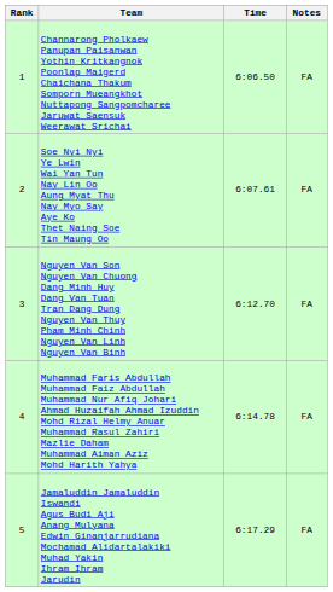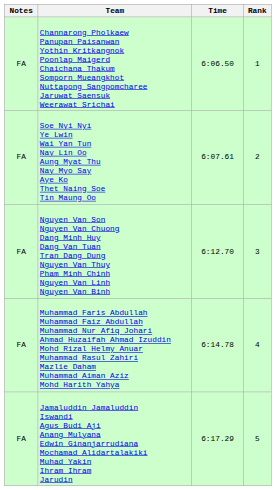columns swapped: Rank <-> Notes
